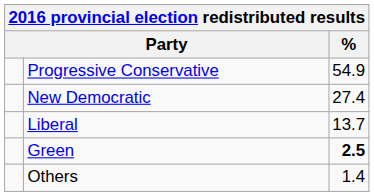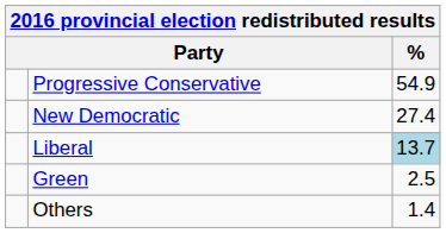Liberal | %: no background -> lightblue background
Green | %: bold -> normal
